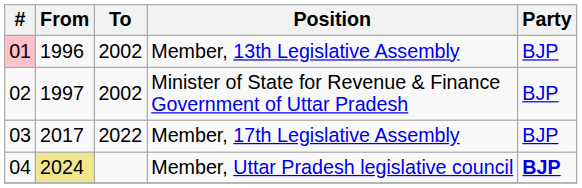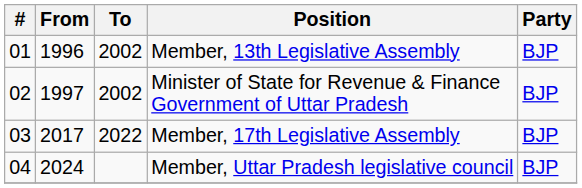Member, 13th Legislative Assembly | #: pink background -> no background
Member, Uttar Pradesh legislative council | From: khaki background -> no background
Member, Uttar Pradesh legislative council | Party: bold -> normal
